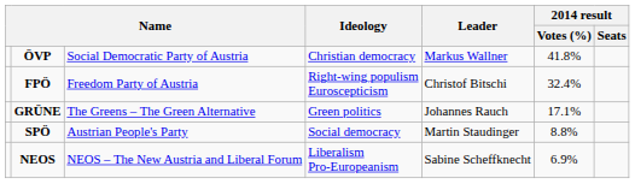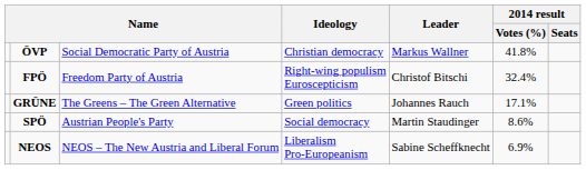SPÖ | 2014 result / Votes (%): 8.8% -> 8.6%
